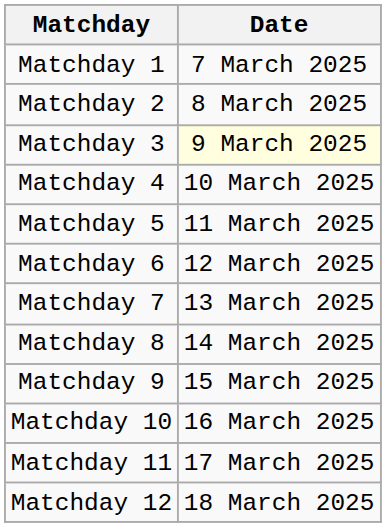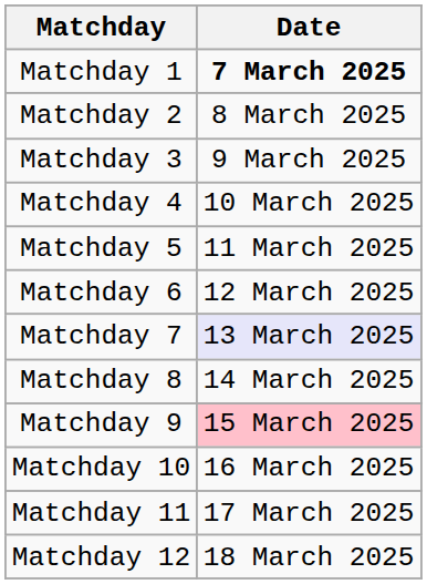Matchday 1 | Date: normal -> bold
Matchday 3 | Date: lightyellow background -> no background
Matchday 7 | Date: no background -> lavender background
Matchday 9 | Date: no background -> pink background
